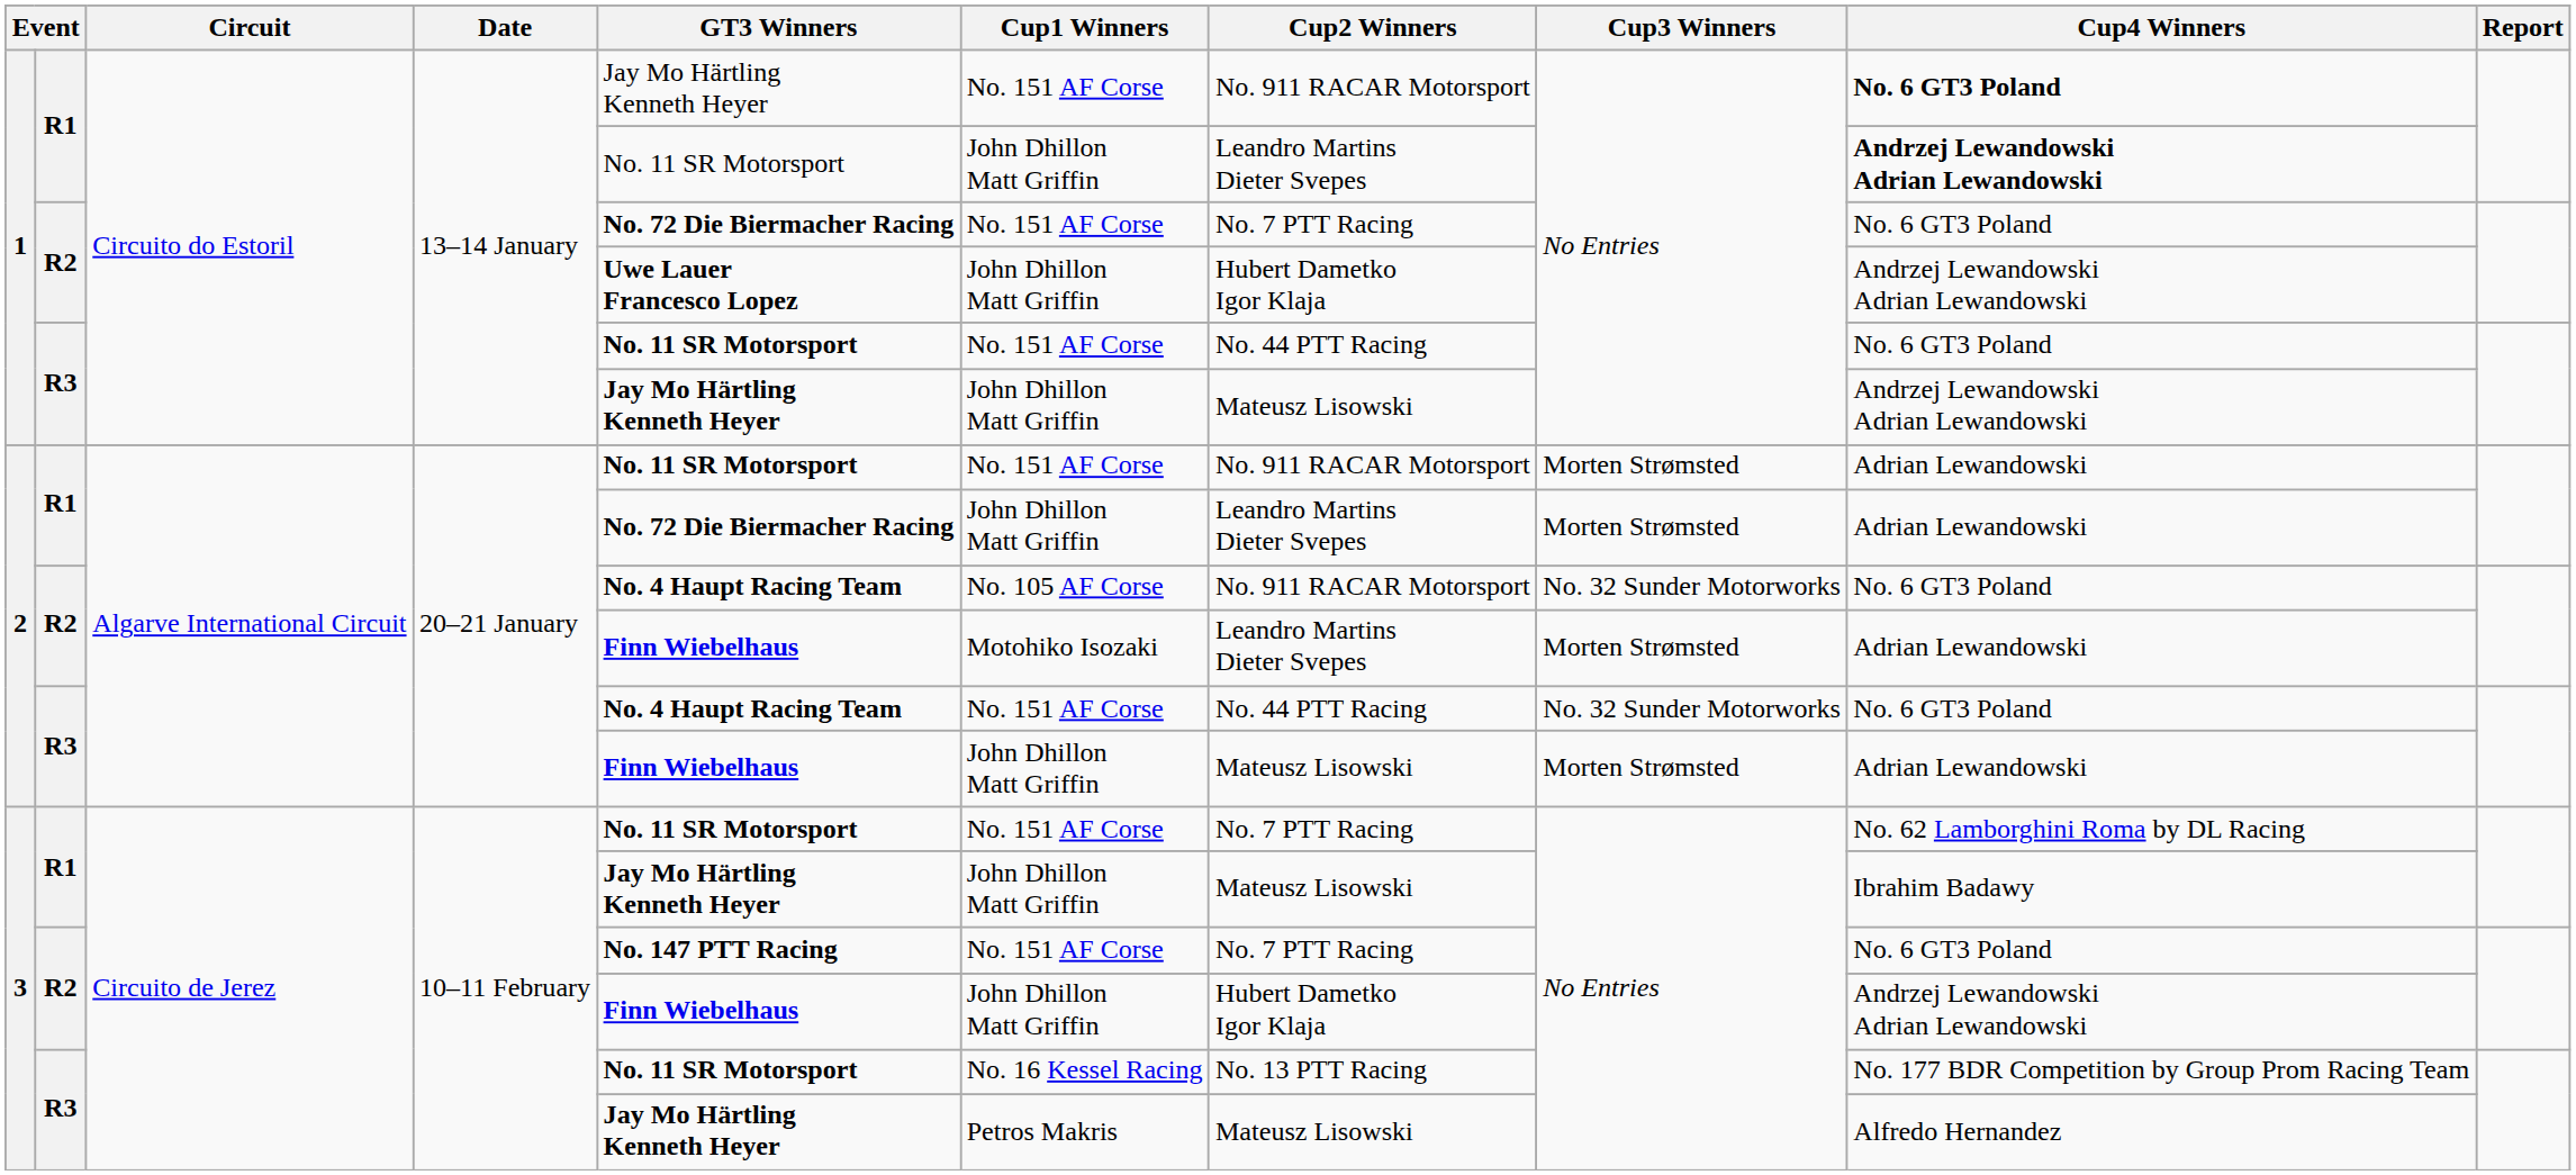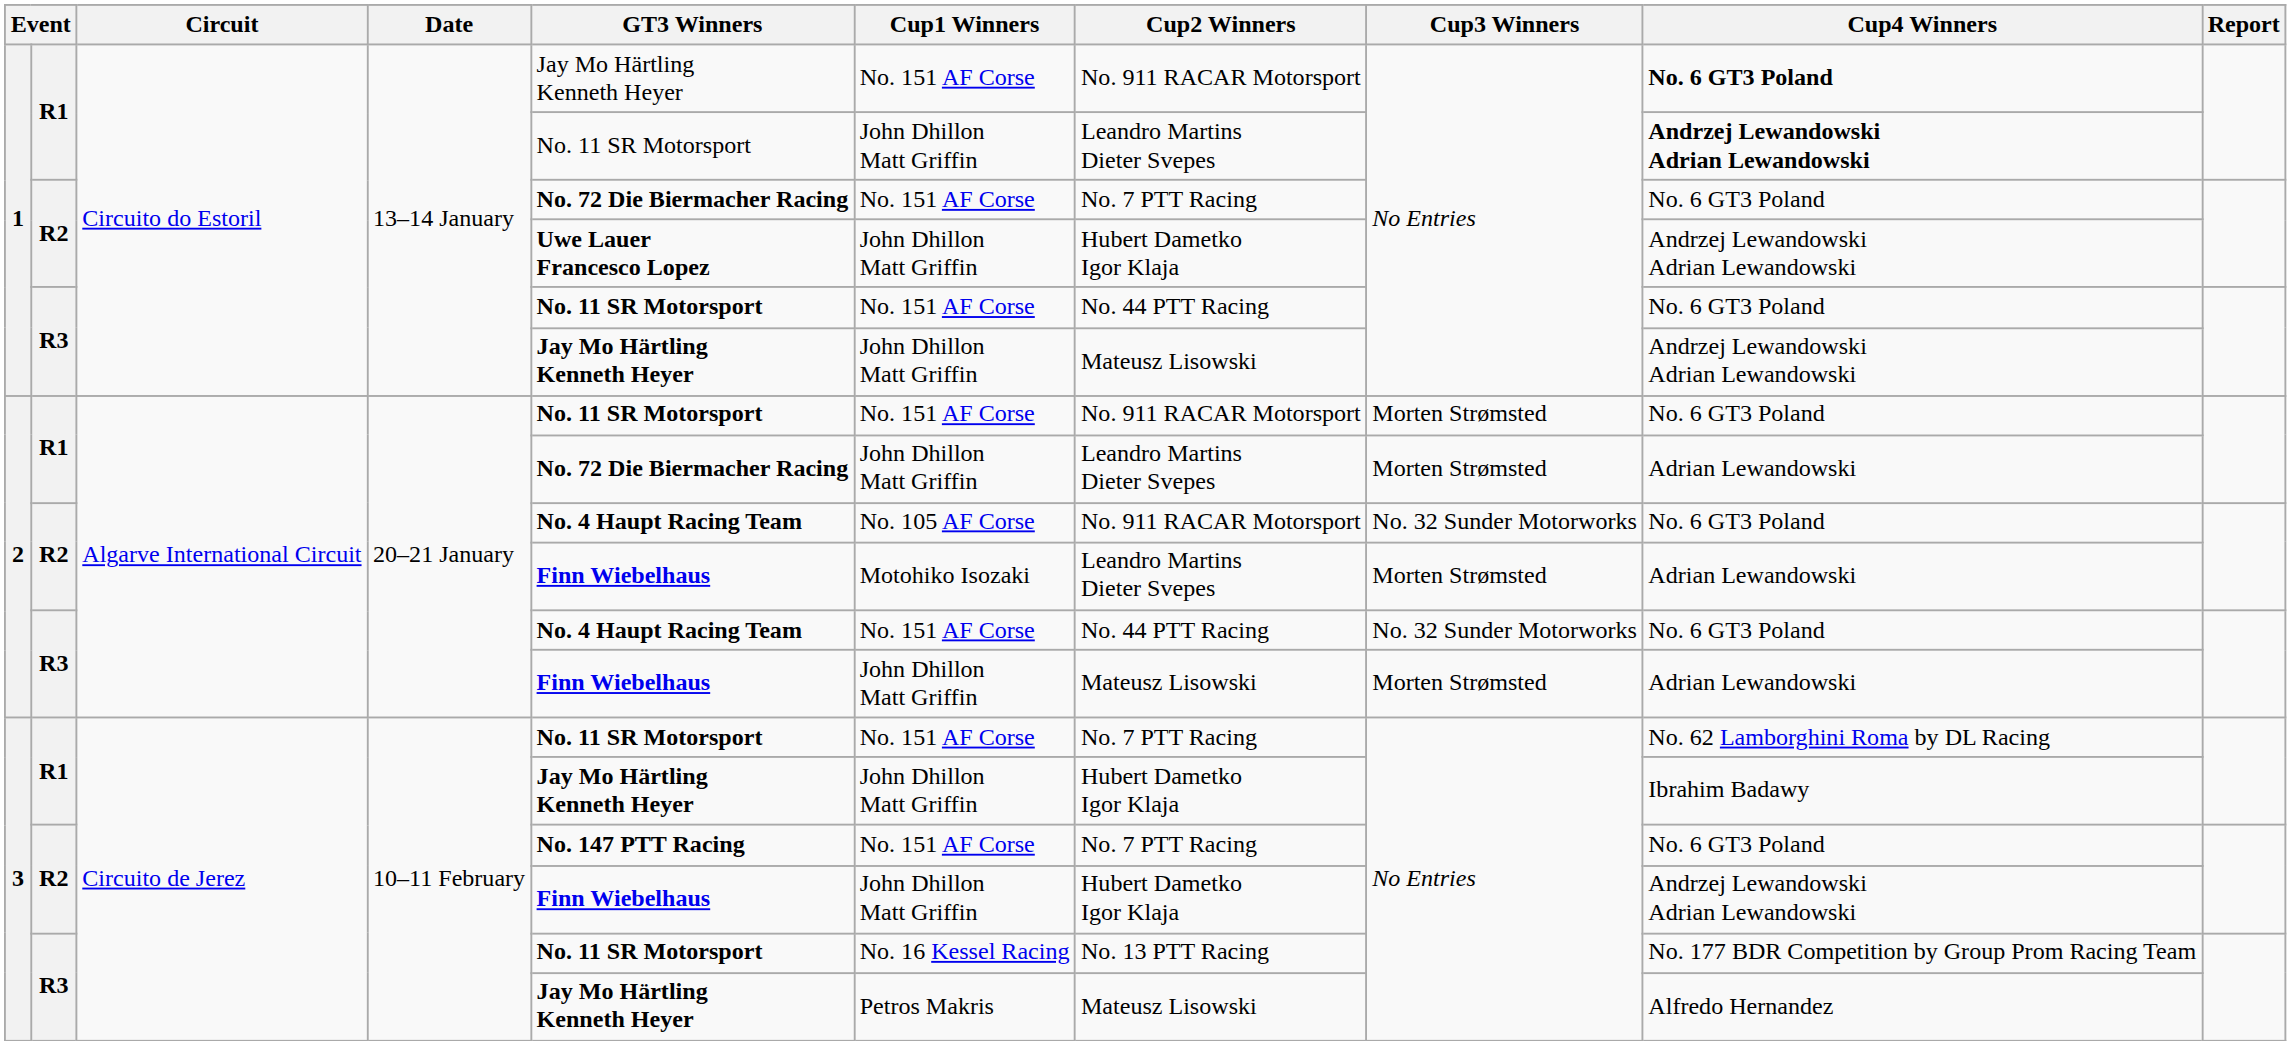row 8 | Cup4 Winners: Adrian Lewandowski -> No. 6 GT3 Poland
row 15 | Cup2 Winners: Mateusz Lisowski -> Hubert Dametko Igor Klaja
